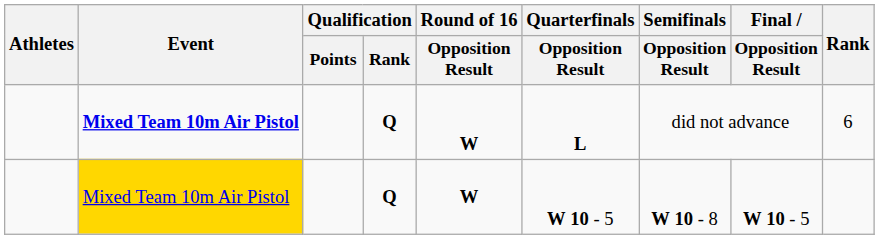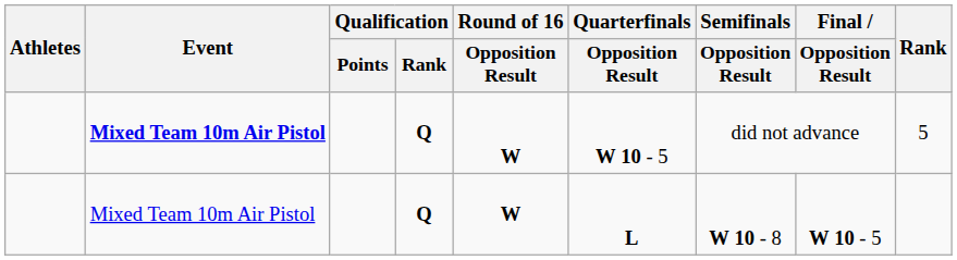row 3 | Quarterfinals / Opposition Result: L -> W 10 - 5
row 3 | Rank: 6 -> 5
row 4 | Event: gold background -> no background
row 4 | Quarterfinals / Opposition Result: W 10 - 5 -> L
